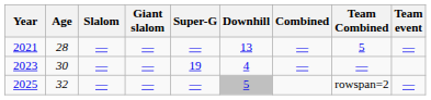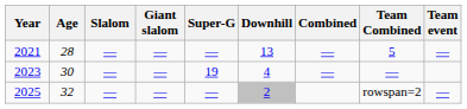2025 | Downhill: 5 -> 2
